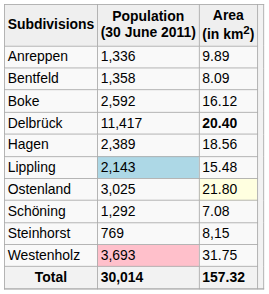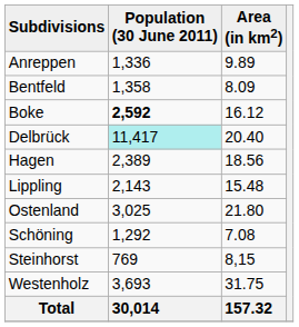Boke | Population (30 June 2011): normal -> bold
Delbrück | Population (30 June 2011): no background -> paleturquoise background
Delbrück | Area (in km2): bold -> normal
Lippling | Population (30 June 2011): lightblue background -> no background
Ostenland | Area (in km2): lightyellow background -> no background
Westenholz | Population (30 June 2011): pink background -> no background
